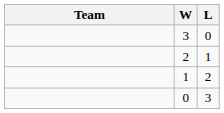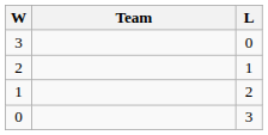columns swapped: Team <-> W
